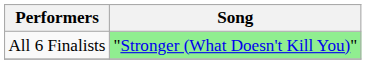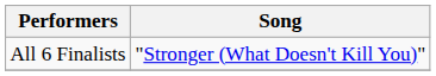row 2 | Song: lightgreen background -> no background
